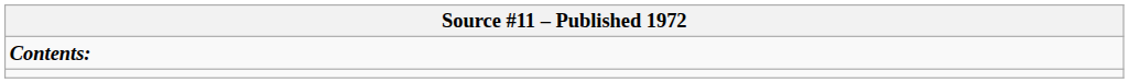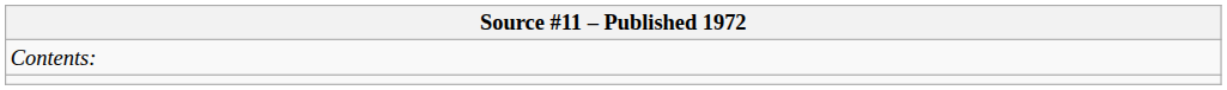row 2 | column 1: bold -> normal
